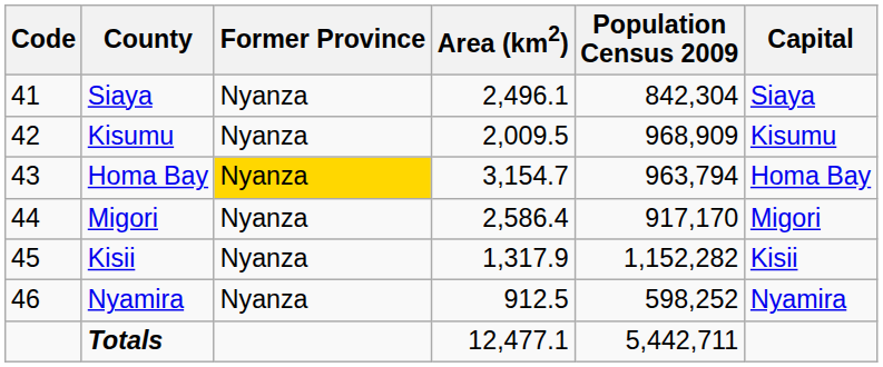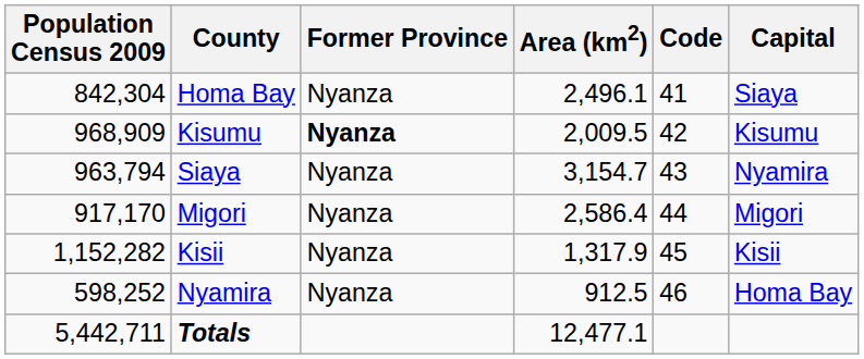columns swapped: Code <-> Population Census 2009
row 2 | County: Siaya -> Homa Bay
row 3 | Former Province: normal -> bold
row 4 | County: Homa Bay -> Siaya
row 4 | Former Province: gold background -> no background
row 4 | Capital: Homa Bay -> Nyamira
row 7 | Capital: Nyamira -> Homa Bay
